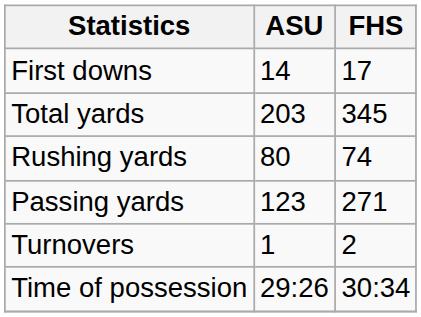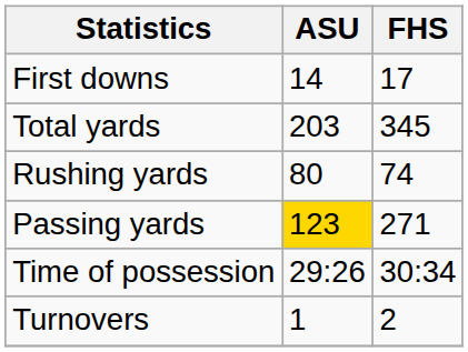Passing yards | ASU: no background -> gold background
rows swapped: Turnovers <-> Time of possession
